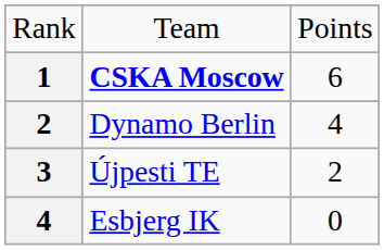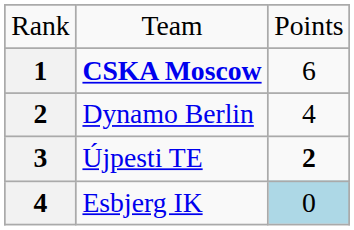Újpesti TE | column 3: normal -> bold
Esbjerg IK | column 3: no background -> lightblue background
